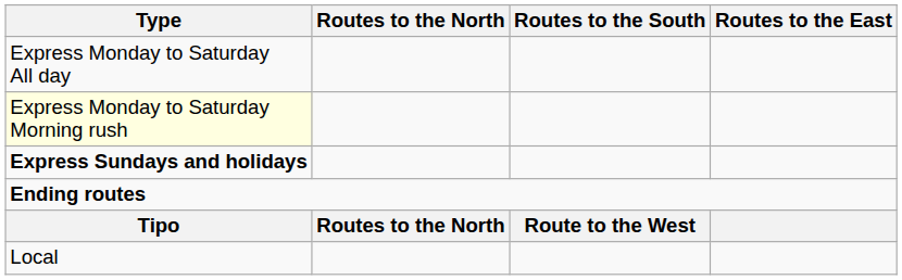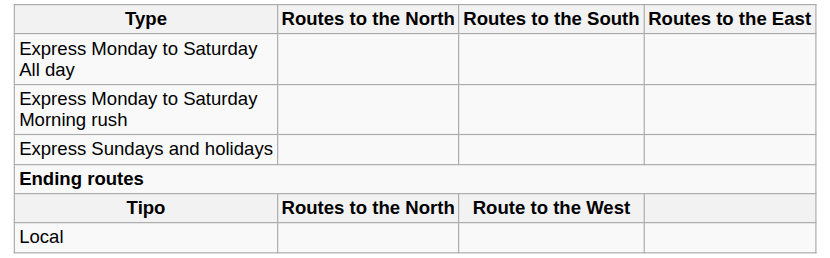Express Monday to Saturday Morning rush | Type: lightyellow background -> no background
Express Sundays and holidays | Type: bold -> normal
